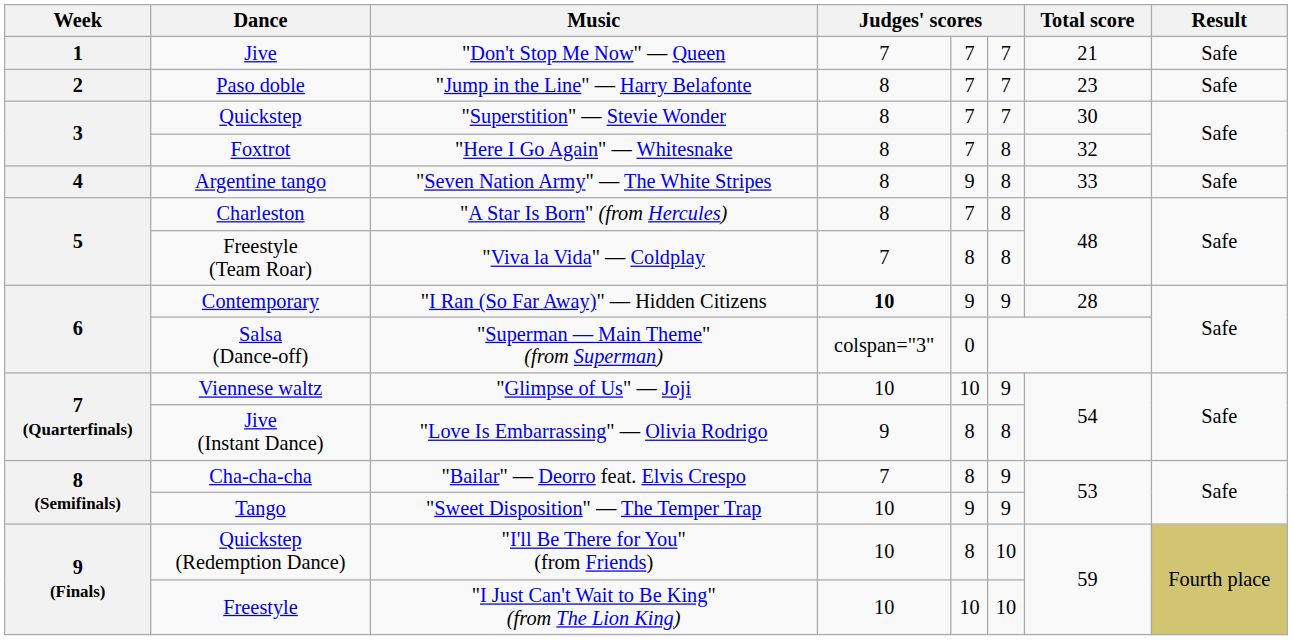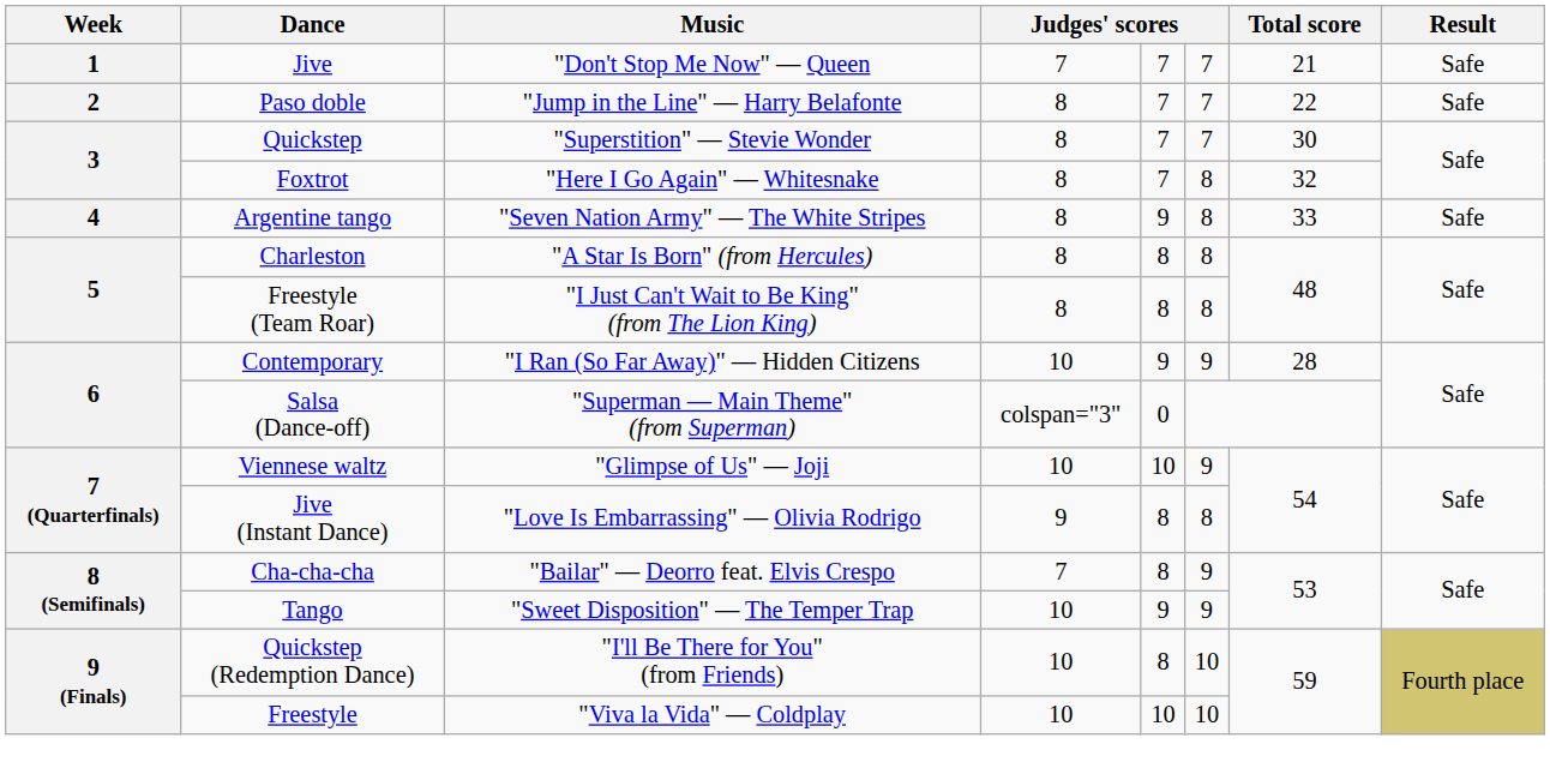Paso doble | Total score: 23 -> 22
Charleston | column 5: 7 -> 8
Freestyle (Team Roar) | Music: "Viva la Vida" — Coldplay -> "I Just Can't Wait to Be King" (from The Lion King)
Freestyle (Team Roar) | column 4: 7 -> 8
Contemporary | column 4: bold -> normal
Freestyle | Music: "I Just Can't Wait to Be King" (from The Lion King) -> "Viva la Vida" — Coldplay
